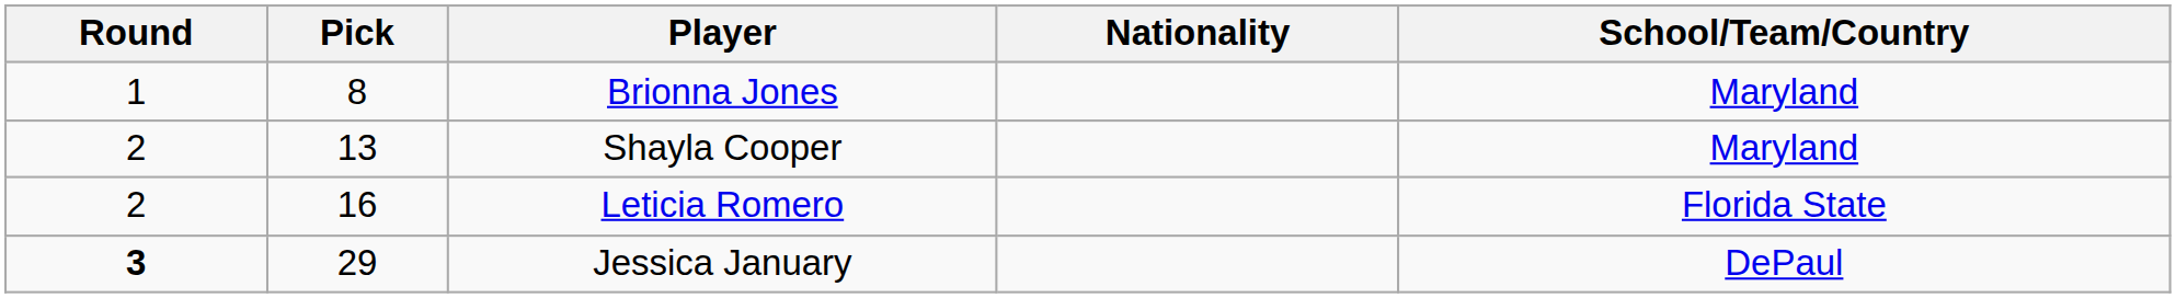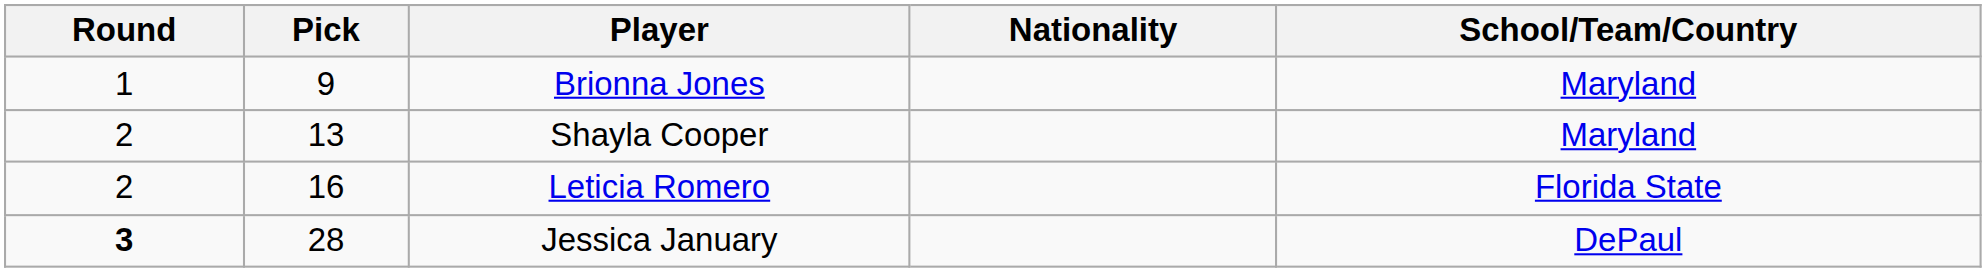Brionna Jones | Pick: 8 -> 9
Jessica January | Pick: 29 -> 28
